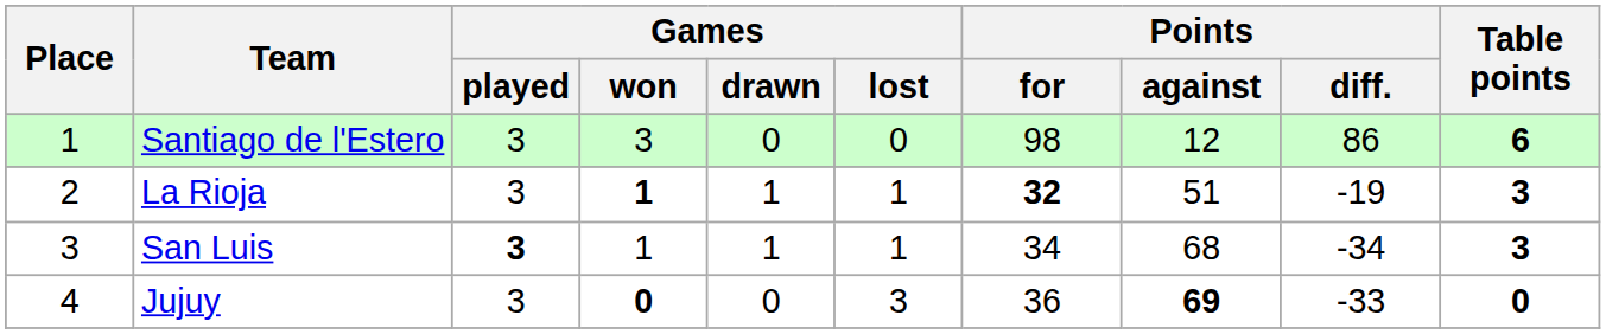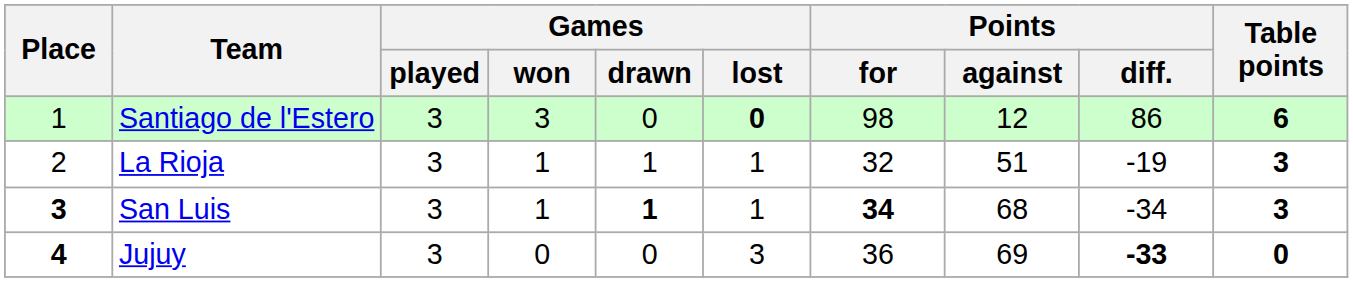Santiago de l'Estero | Games / lost: normal -> bold
La Rioja | Games / won: bold -> normal
La Rioja | Points / for: bold -> normal
San Luis | Place: normal -> bold
San Luis | Games / played: bold -> normal
San Luis | Games / drawn: normal -> bold
San Luis | Points / for: normal -> bold
Jujuy | Place: normal -> bold
Jujuy | Games / won: bold -> normal
Jujuy | Points / against: bold -> normal
Jujuy | Points / diff.: normal -> bold
